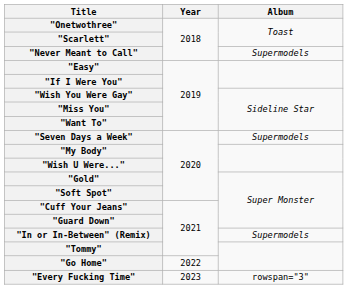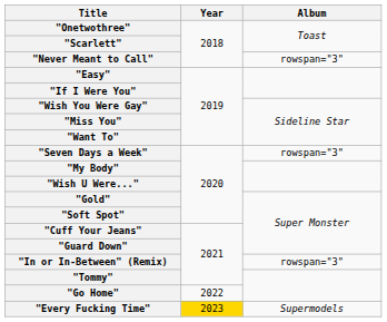"Never Meant to Call" | Album: Supermodels -> rowspan="3"
"Seven Days a Week" | Album: Supermodels -> rowspan="3"
"In or In-Between" (Remix) | Album: Supermodels -> rowspan="3"
"Every Fucking Time" | Year: no background -> gold background
"Every Fucking Time" | Album: rowspan="3" -> Supermodels
